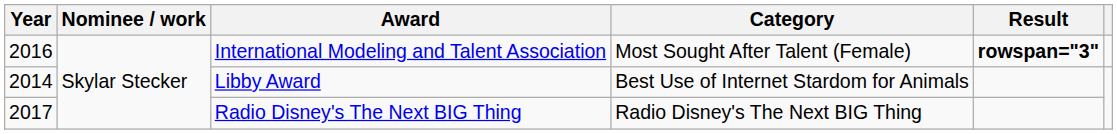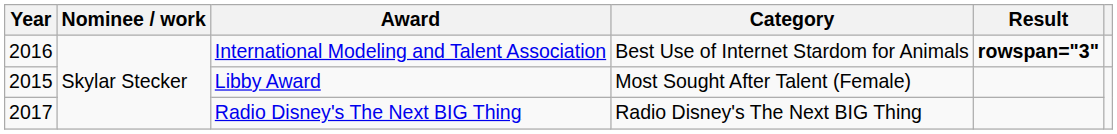International Modeling and Talent Association | Category: Most Sought After Talent (Female) -> Best Use of Internet Stardom for Animals
Libby Award | Year: 2014 -> 2015
Libby Award | Category: Best Use of Internet Stardom for Animals -> Most Sought After Talent (Female)
